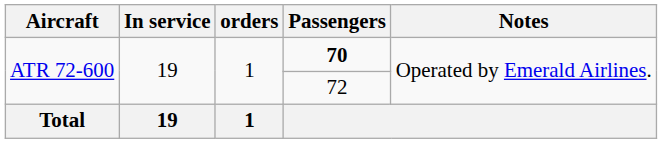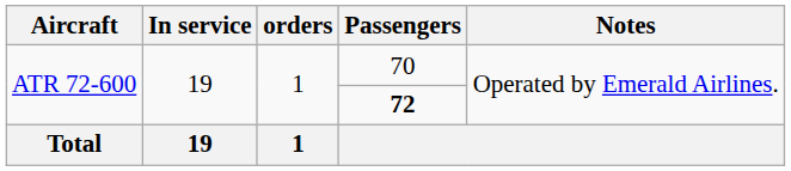70 | Passengers: bold -> normal
72 | Passengers: normal -> bold
